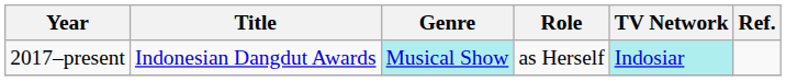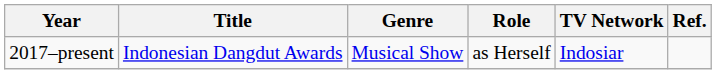2017–present | Genre: paleturquoise background -> no background
2017–present | TV Network: paleturquoise background -> no background
